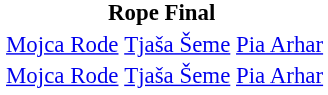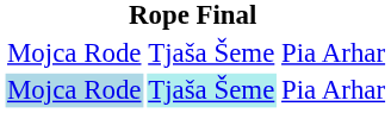row 3 | column 1: no background -> lightblue background
row 3 | column 2: no background -> paleturquoise background
